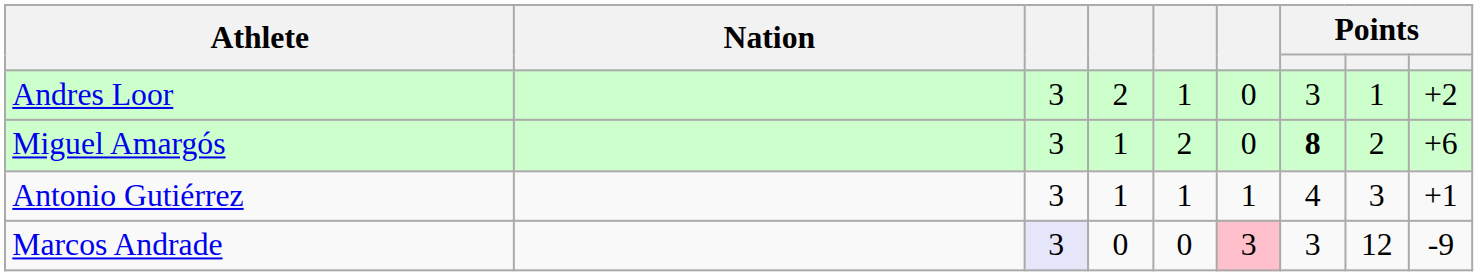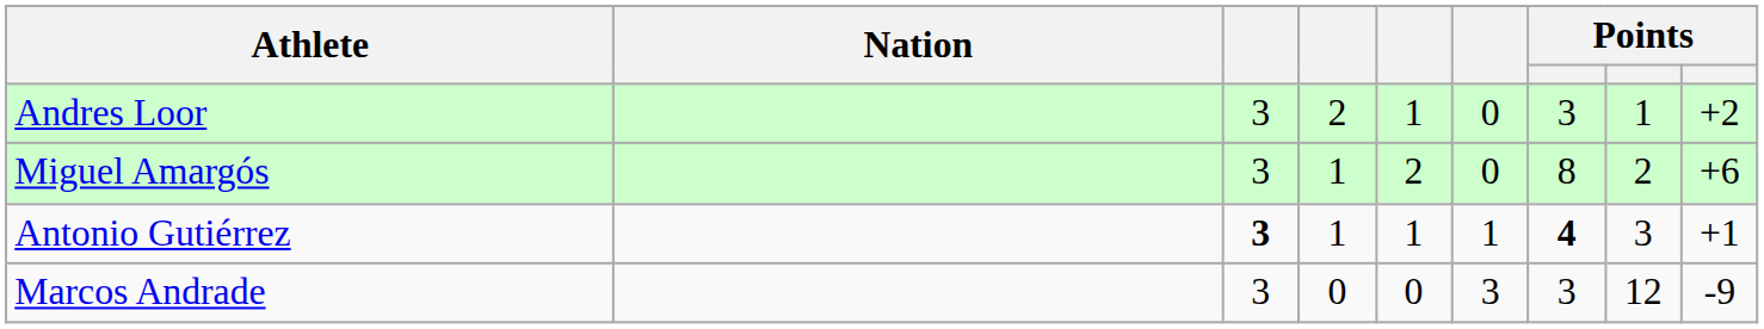Miguel Amargós | column 7: bold -> normal
Antonio Gutiérrez | column 3: normal -> bold
Antonio Gutiérrez | column 7: normal -> bold
Marcos Andrade | column 3: lavender background -> no background
Marcos Andrade | column 6: pink background -> no background
